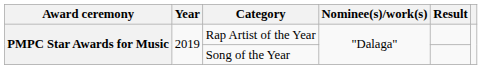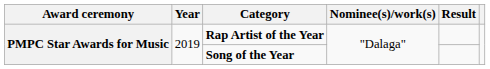Rap Artist of the Year | Category: normal -> bold
Song of the Year | Category: normal -> bold
